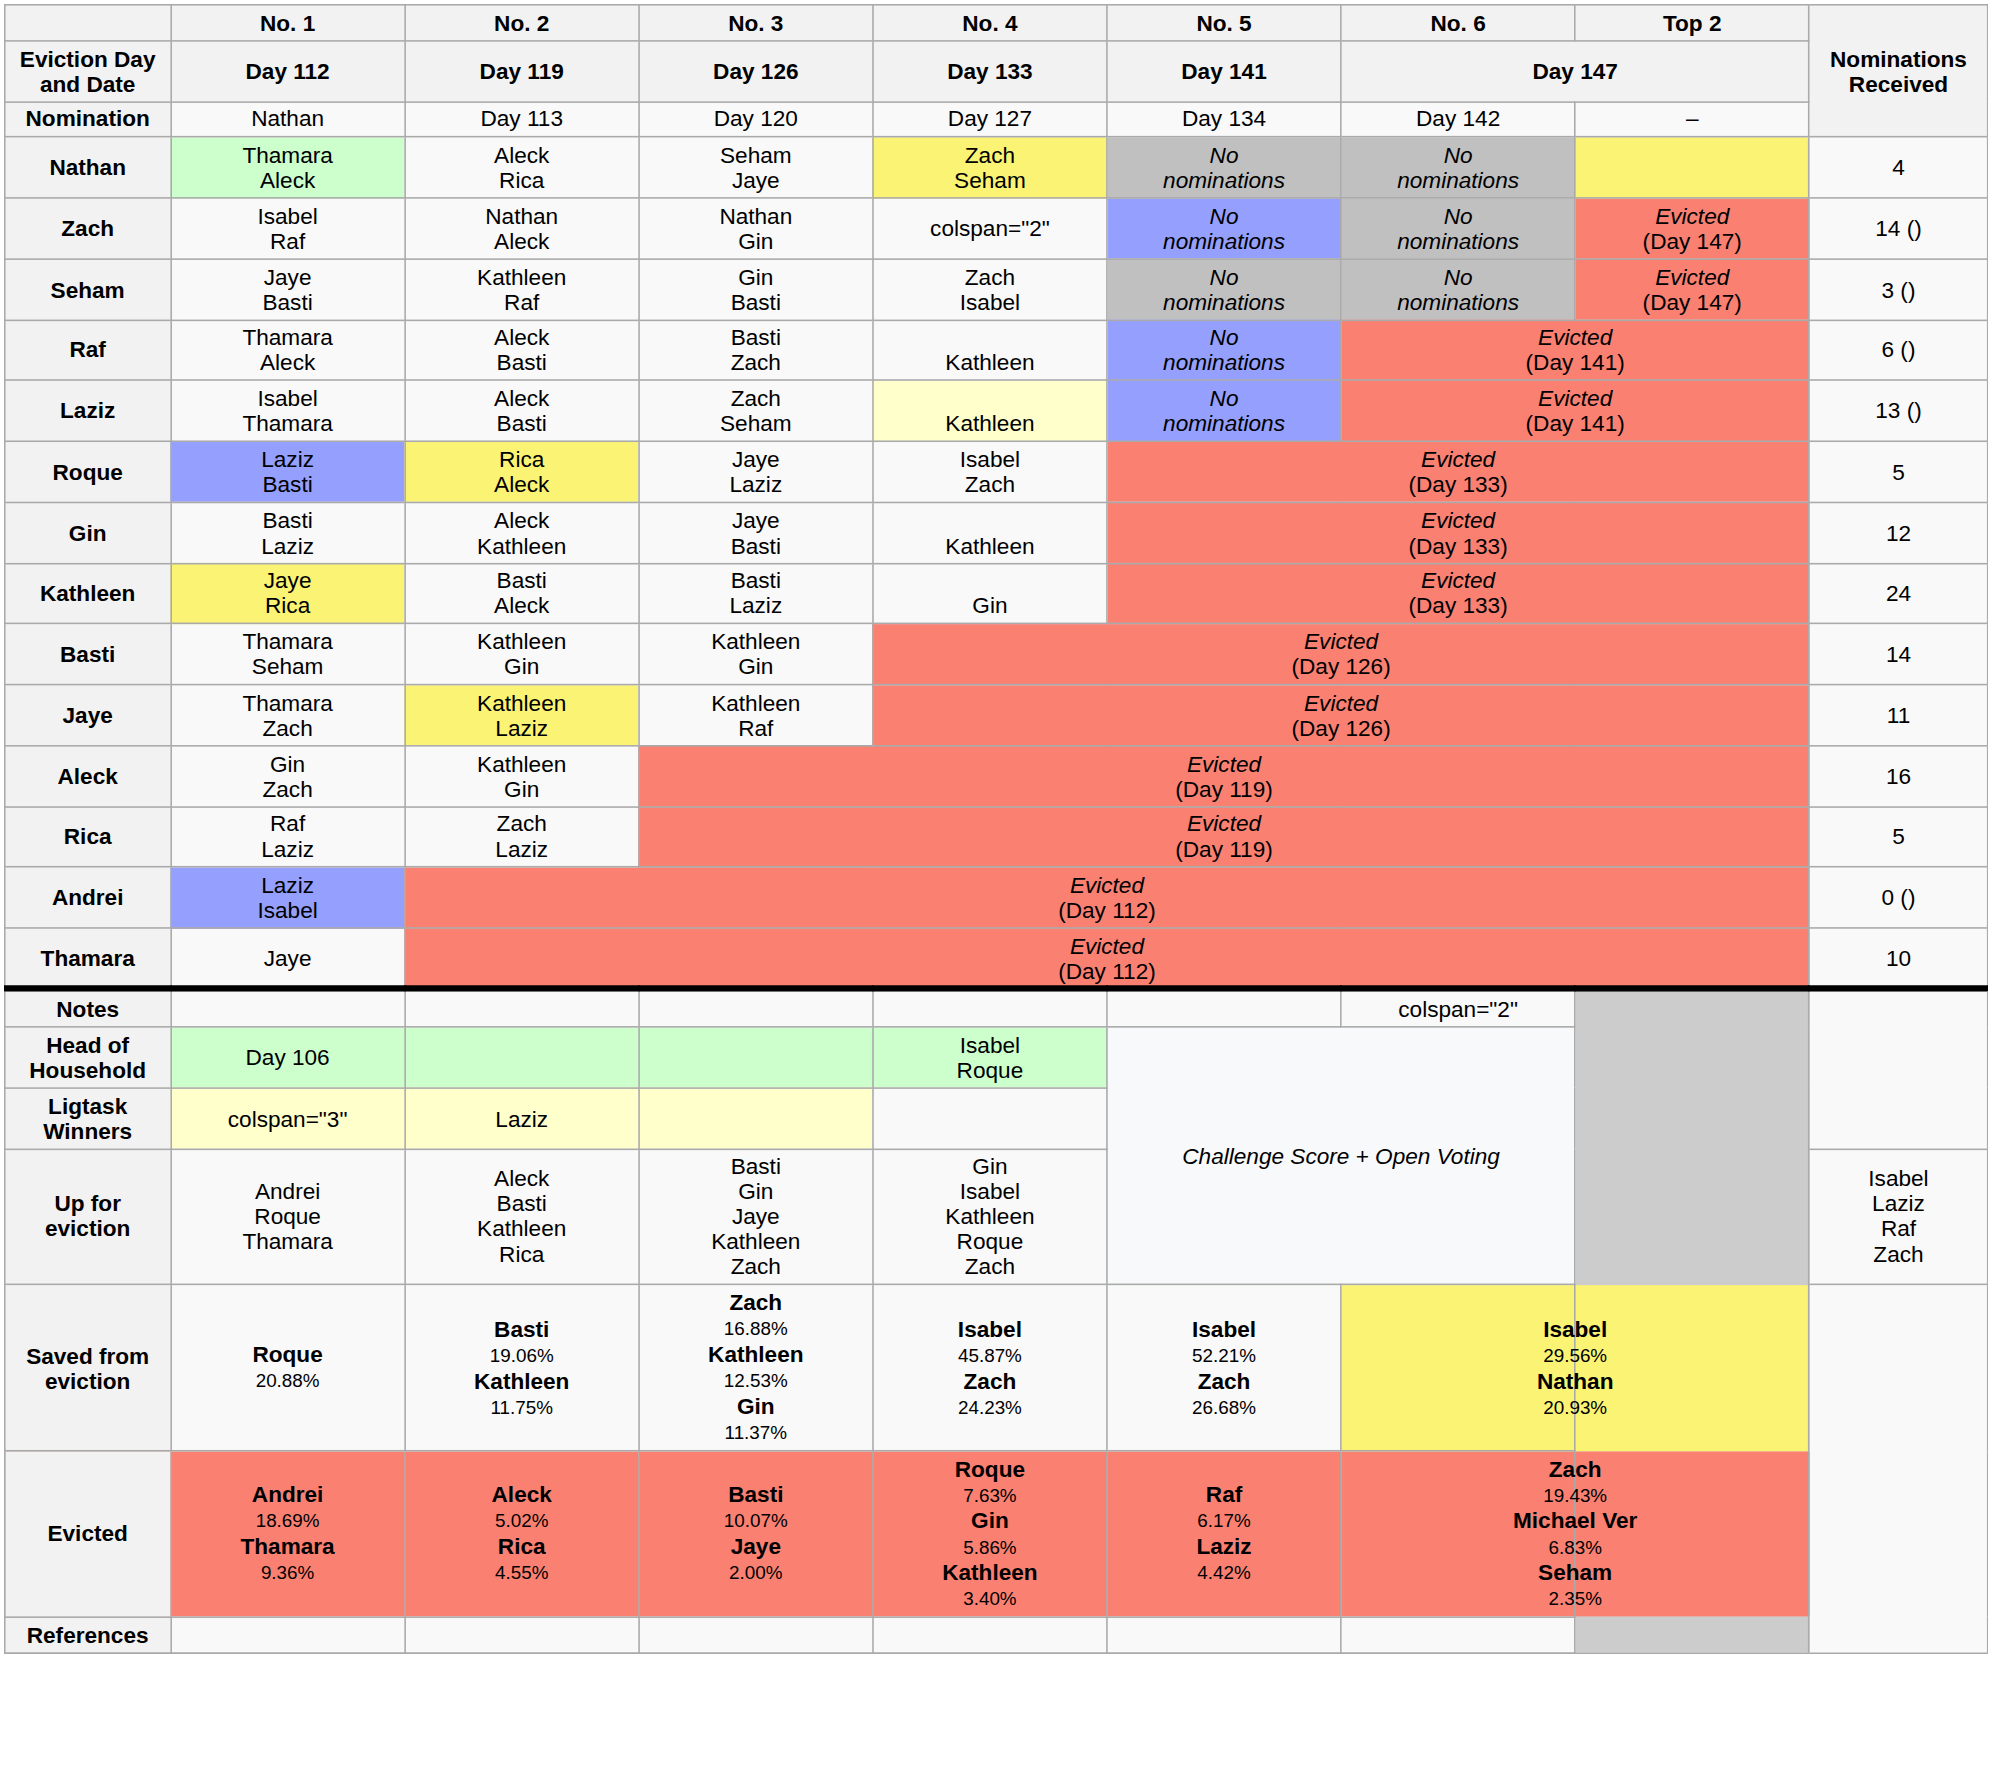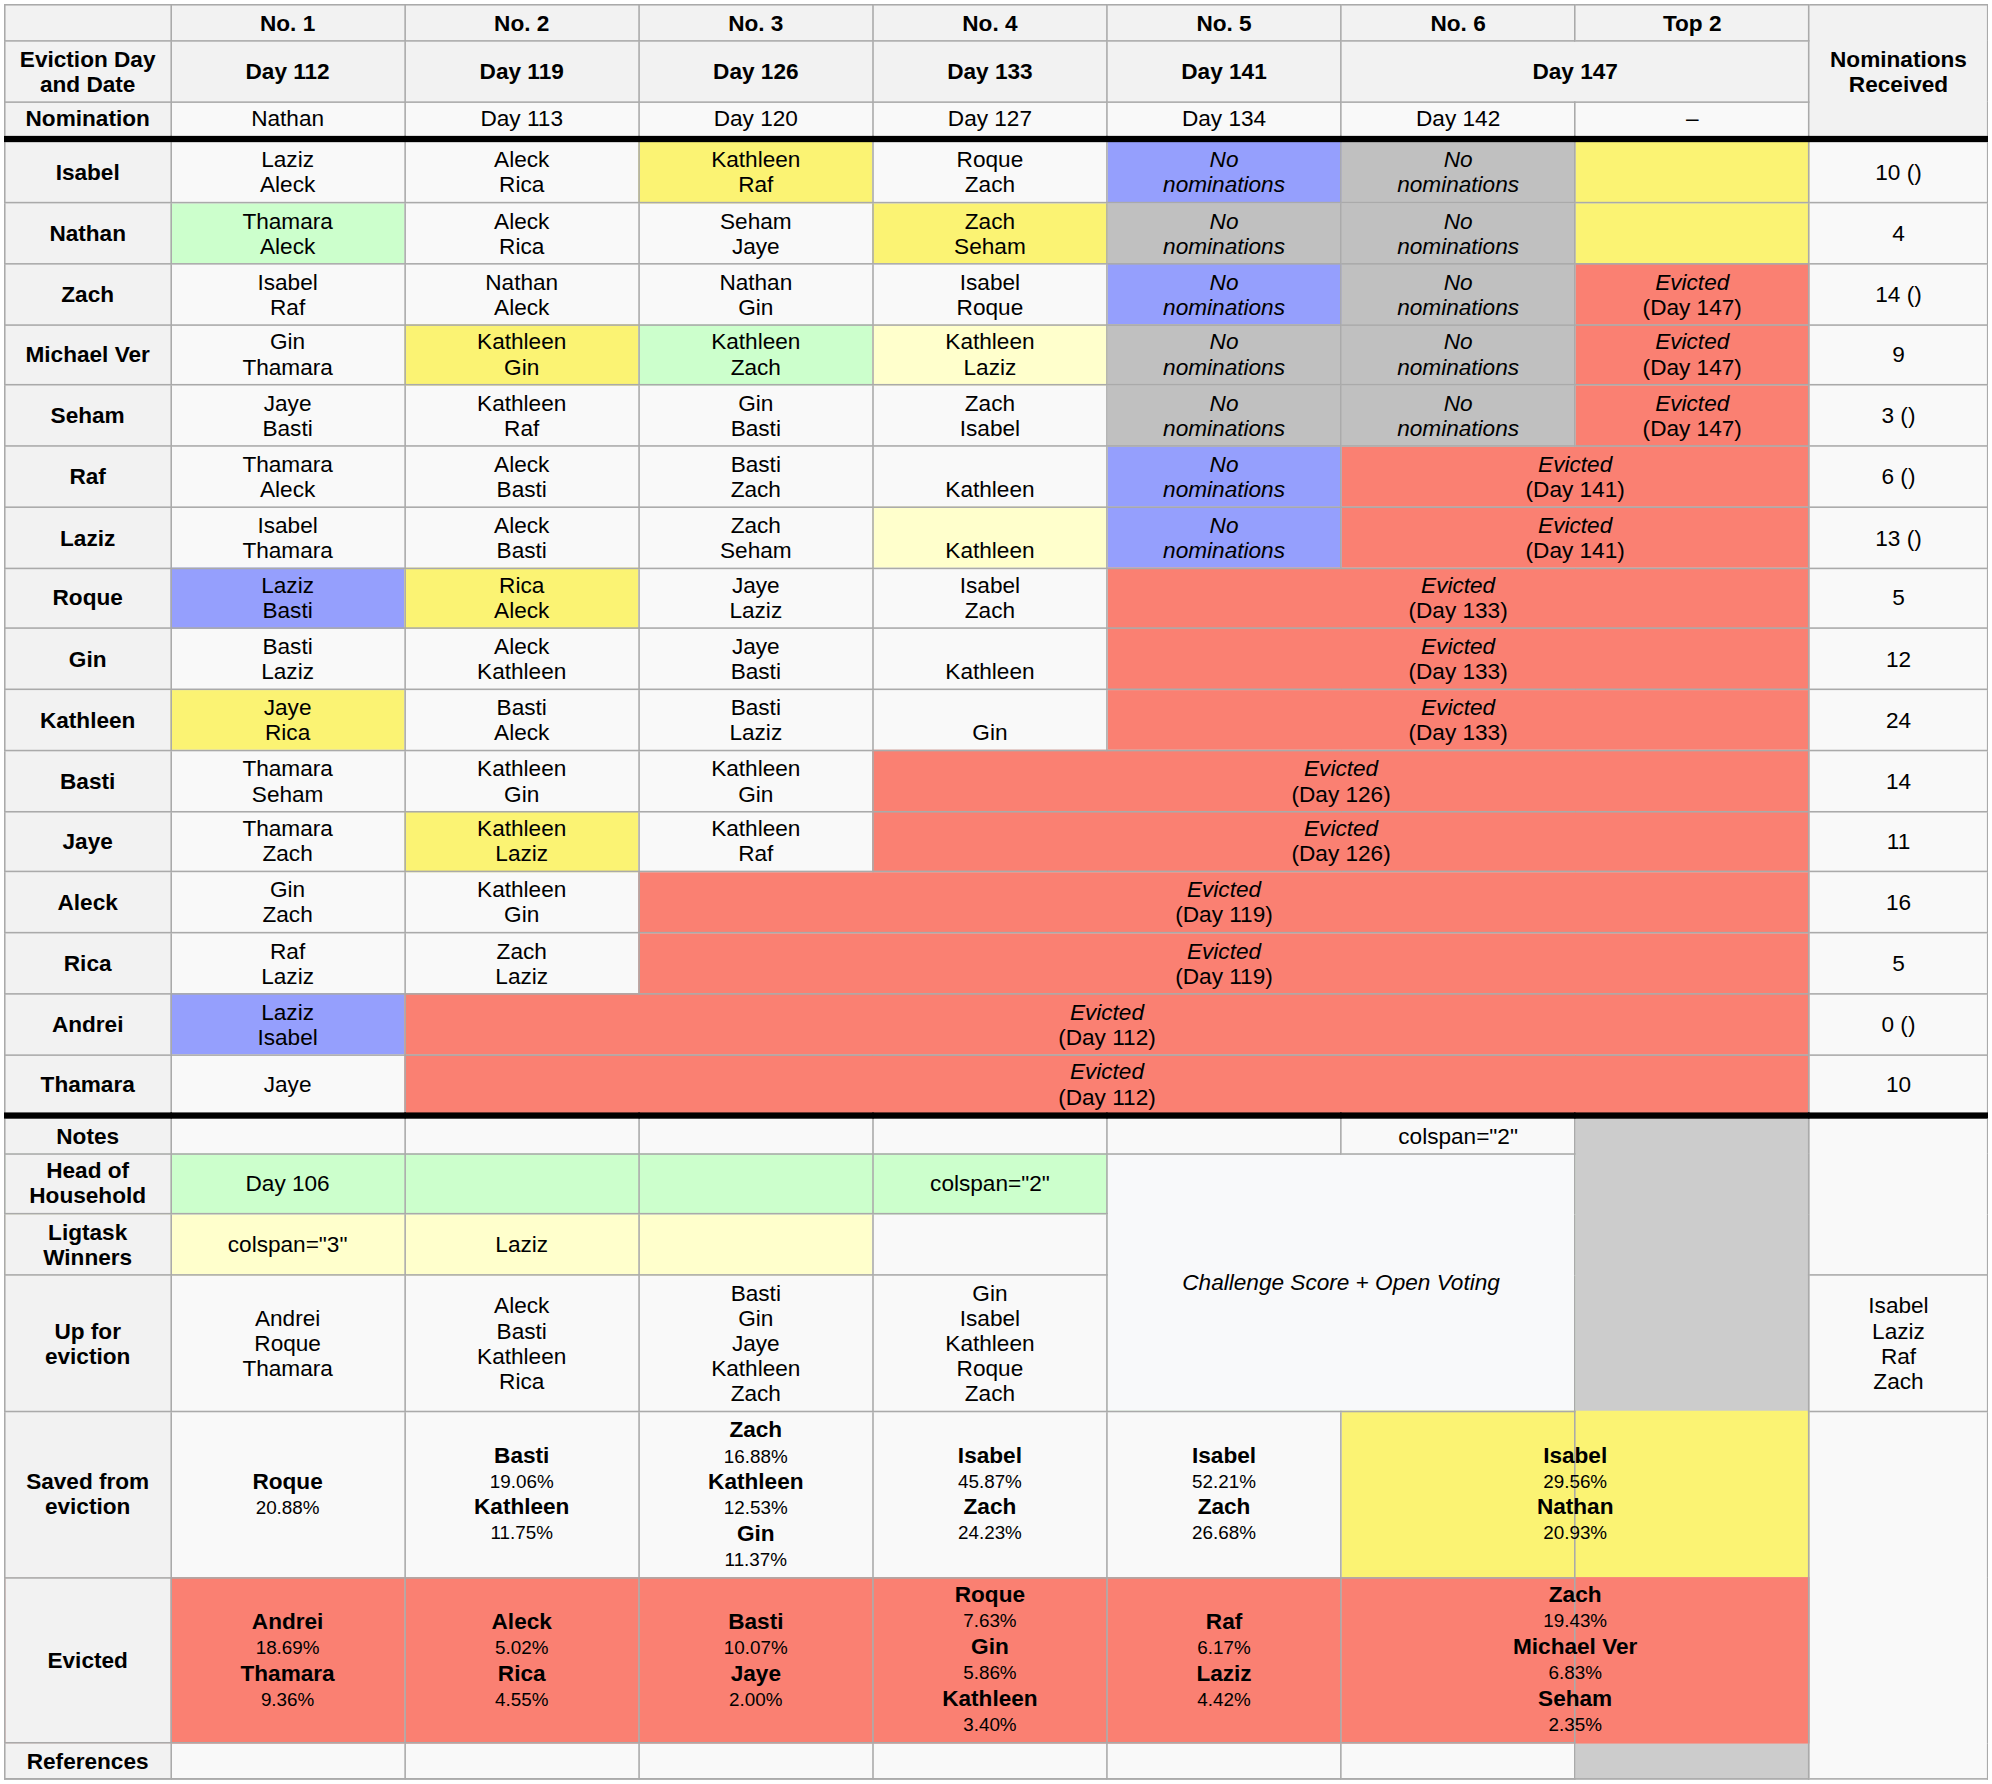+ row: Isabel | Laziz Aleck | Aleck Rica | Kathleen Raf | Roque Zach | No nominations | No nominations | 10 ()
Zach | No. 4 / Day 133: colspan="2" -> Isabel Roque
+ row: Michael Ver | Gin Thamara | Kathleen Gin | Kathleen Zach | Kathleen Laziz | No nominations | No nominations | Evicted (Day 147) | 9
Head of Household | No. 4 / Day 133: Isabel Roque -> colspan="2"
